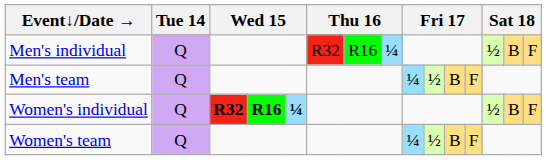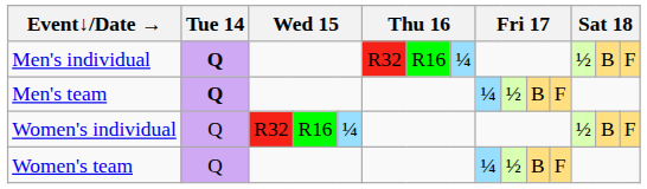Men's individual | Tue 14: normal -> bold
Men's team | Tue 14: normal -> bold
Women's individual | column 3: bold -> normal
Women's individual | column 4: bold -> normal
Women's individual | column 5: bold -> normal
